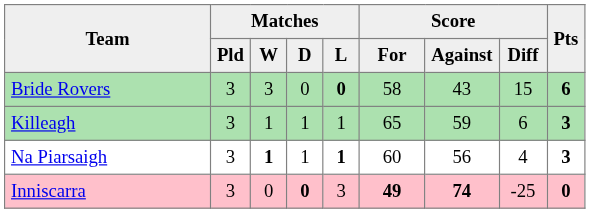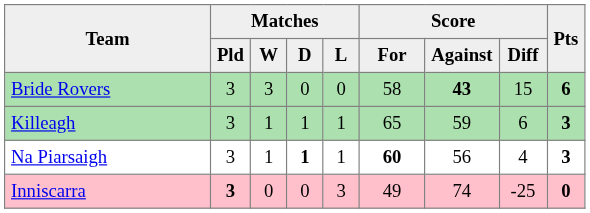Bride Rovers | Matches / L: bold -> normal
Bride Rovers | Score / Against: normal -> bold
Na Piarsaigh | Matches / W: bold -> normal
Na Piarsaigh | Matches / D: normal -> bold
Na Piarsaigh | Matches / L: bold -> normal
Na Piarsaigh | Score / For: normal -> bold
Inniscarra | Matches / Pld: normal -> bold
Inniscarra | Matches / D: bold -> normal
Inniscarra | Score / For: bold -> normal
Inniscarra | Score / Against: bold -> normal
